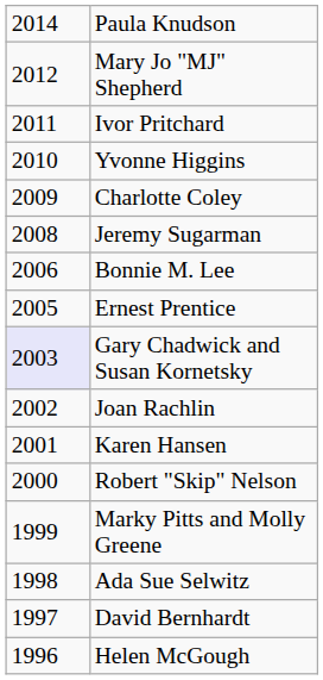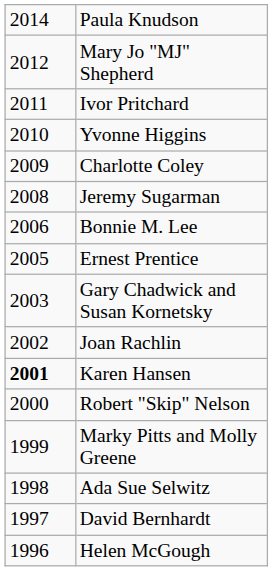Gary Chadwick and Susan Kornetsky | column 1: lavender background -> no background
Karen Hansen | column 1: normal -> bold
